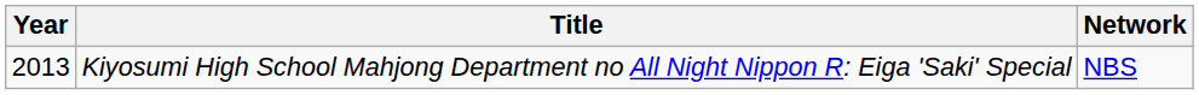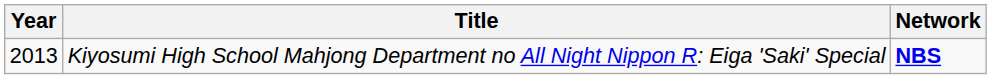row 2 | Network: normal -> bold
